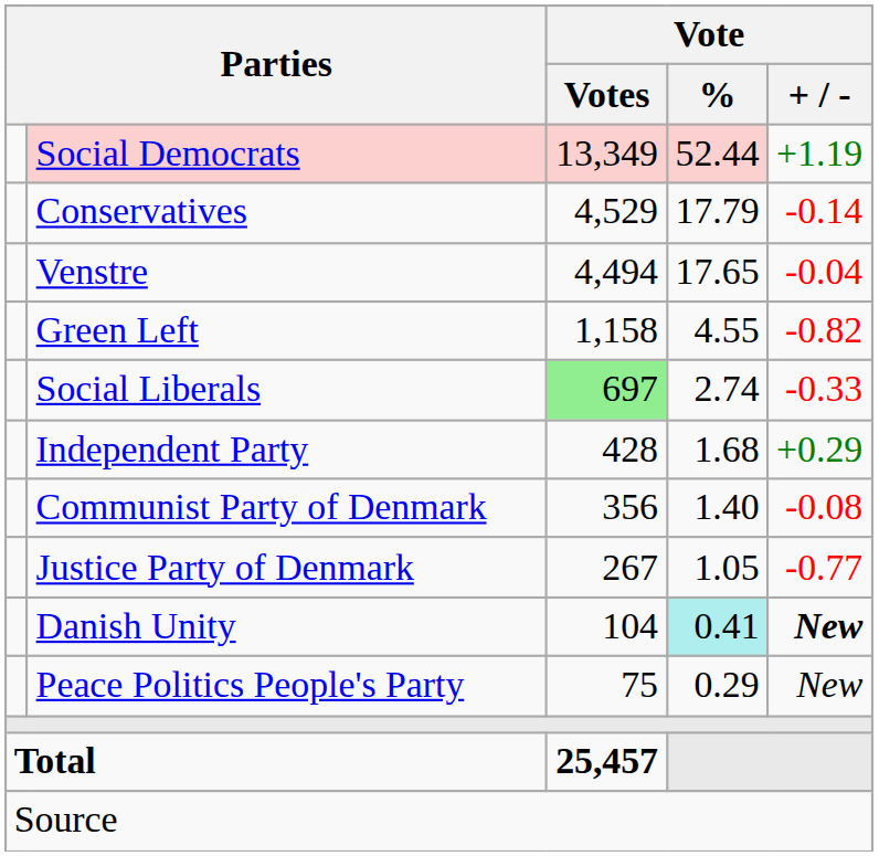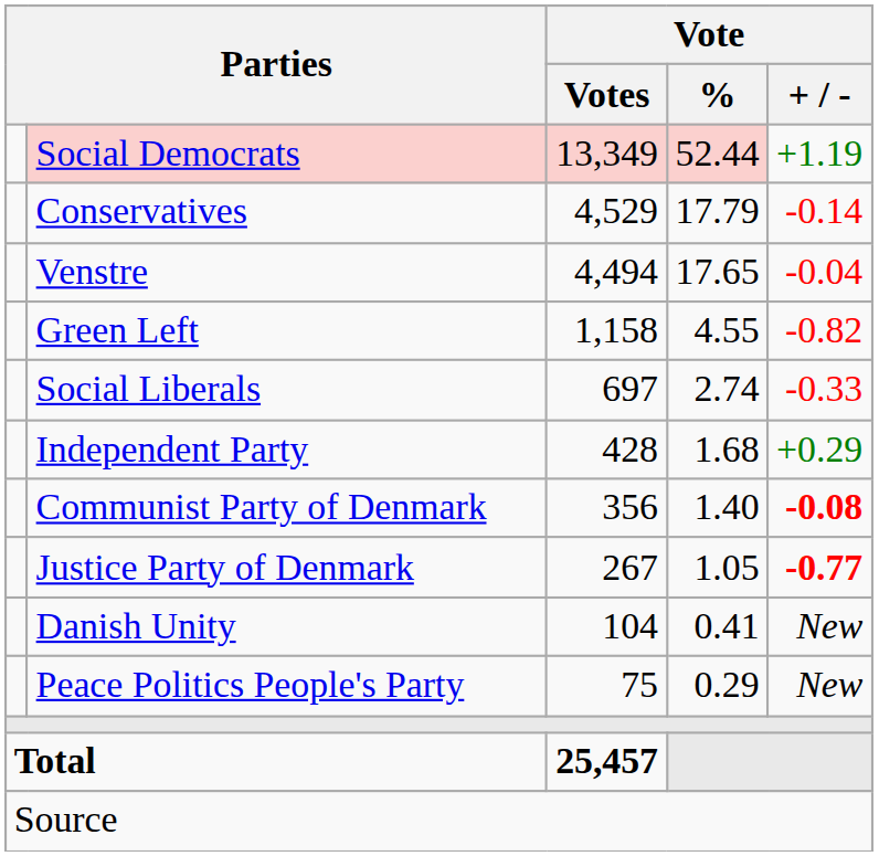Social Liberals | Vote / Votes: lightgreen background -> no background
Communist Party of Denmark | Vote / + / -: normal -> bold
Justice Party of Denmark | Vote / + / -: normal -> bold
Danish Unity | Vote / %: paleturquoise background -> no background
Danish Unity | Vote / + / -: bold -> normal
